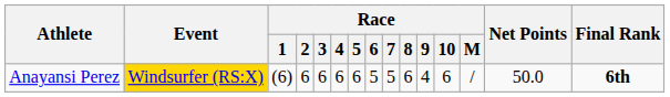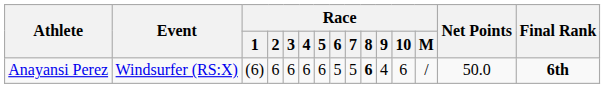Anayansi Perez | Event: gold background -> no background
Anayansi Perez | Race / 8: normal -> bold
